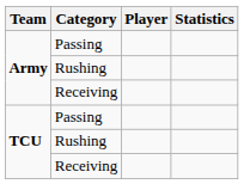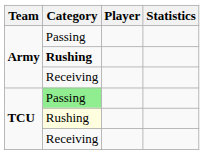Army / Rushing | Category: normal -> bold
TCU / Passing | Category: no background -> lightgreen background
TCU / Rushing | Category: no background -> lightyellow background
